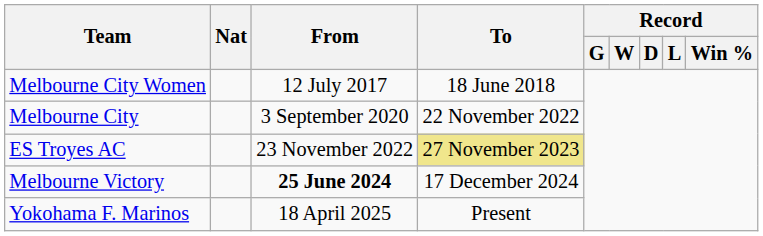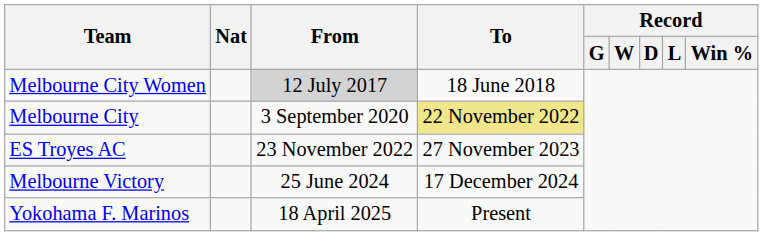Melbourne City Women | From: no background -> lightgrey background
Melbourne City | To: no background -> khaki background
ES Troyes AC | To: khaki background -> no background
Melbourne Victory | From: bold -> normal
